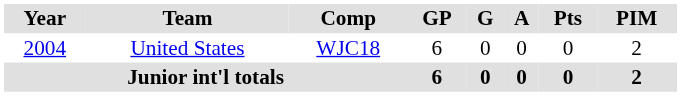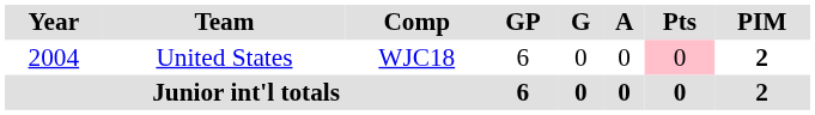United States | Pts: no background -> pink background
United States | PIM: normal -> bold
